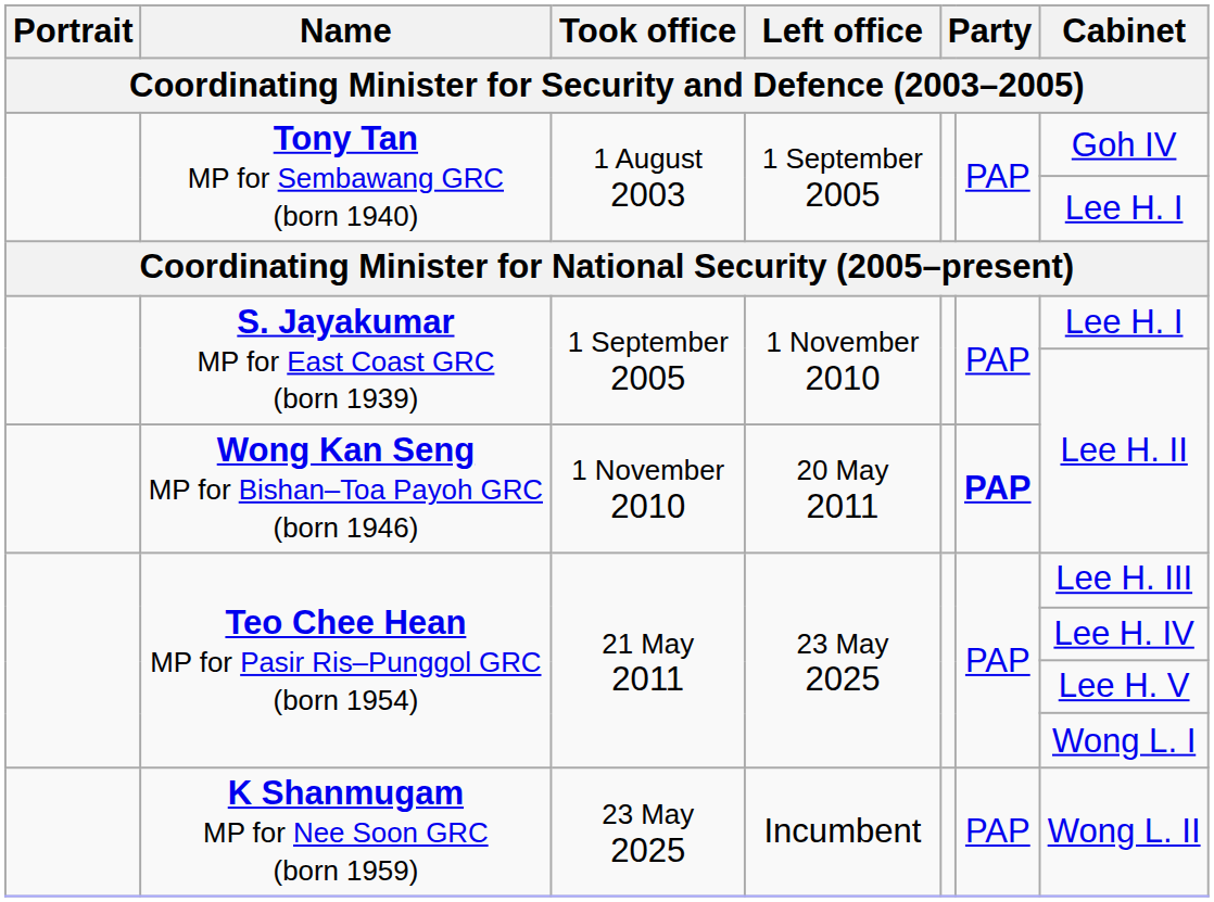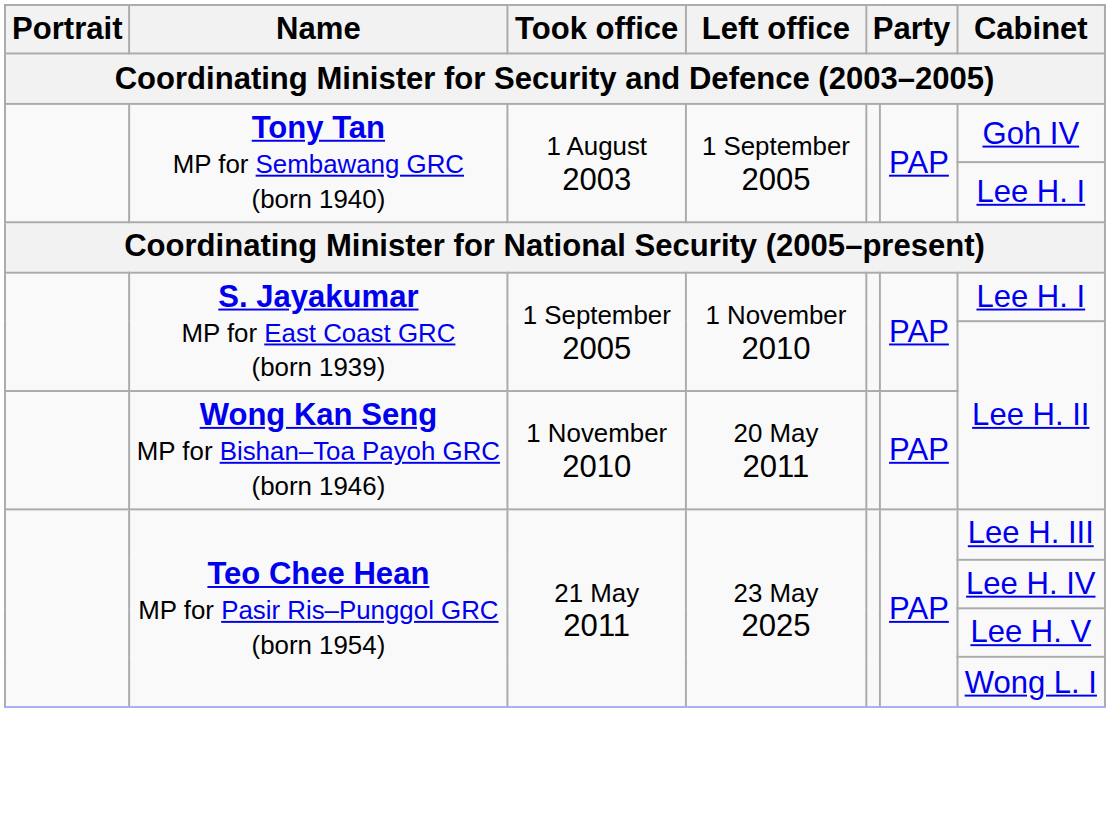Wong Kan Seng MP for Bishan–Toa Payoh GRC (born 1946) | column 6: bold -> normal
- row: K Shanmugam MP for Nee Soon GRC (born 1959) | 23 May 2025 | Incumbent | PAP | Wong L. II
